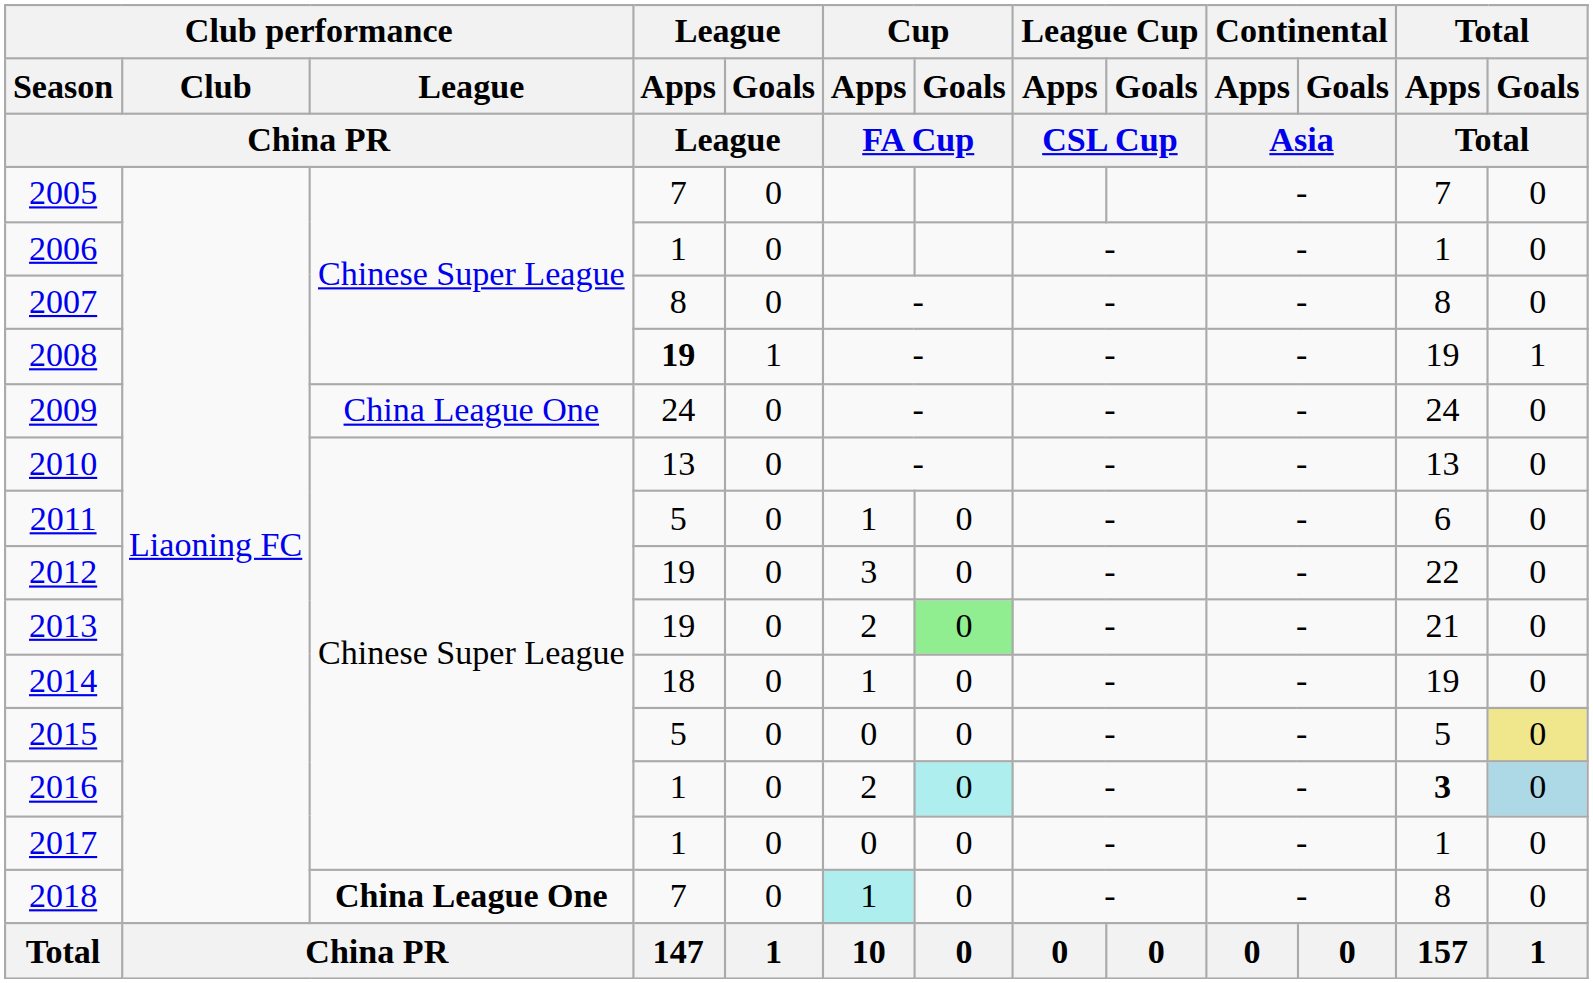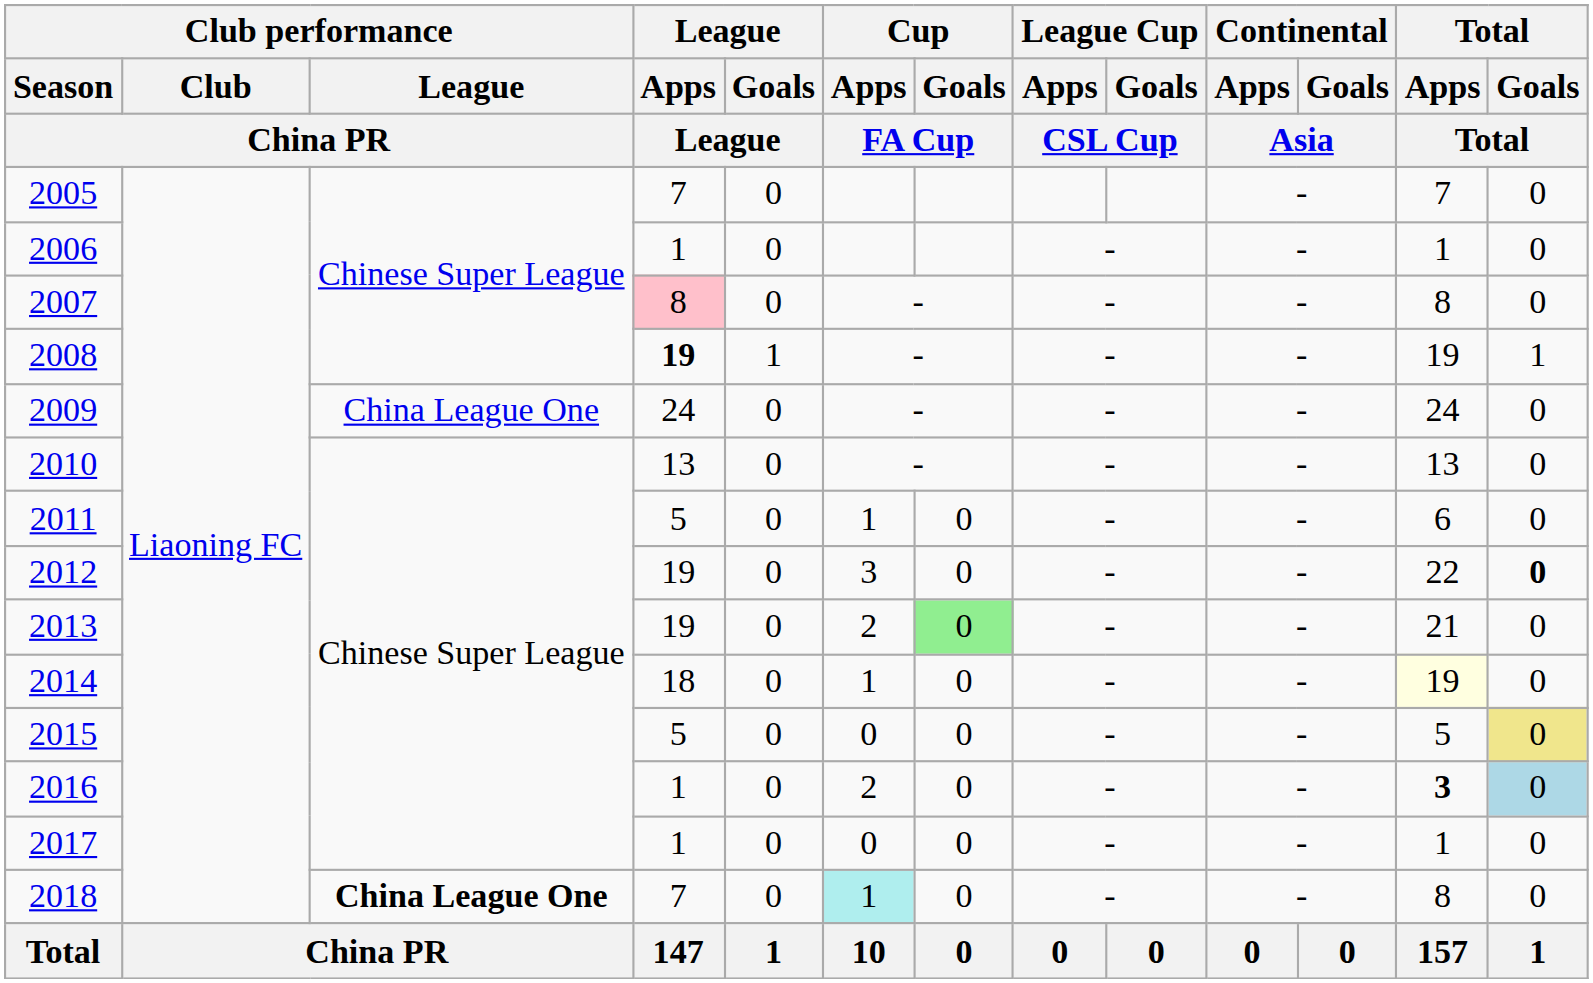2007 | League / Apps / League: no background -> pink background
2012 | Total / Goals / Total: normal -> bold
2014 | Total / Apps / Total: no background -> lightyellow background
2016 | Cup / Goals / FA Cup: paleturquoise background -> no background
